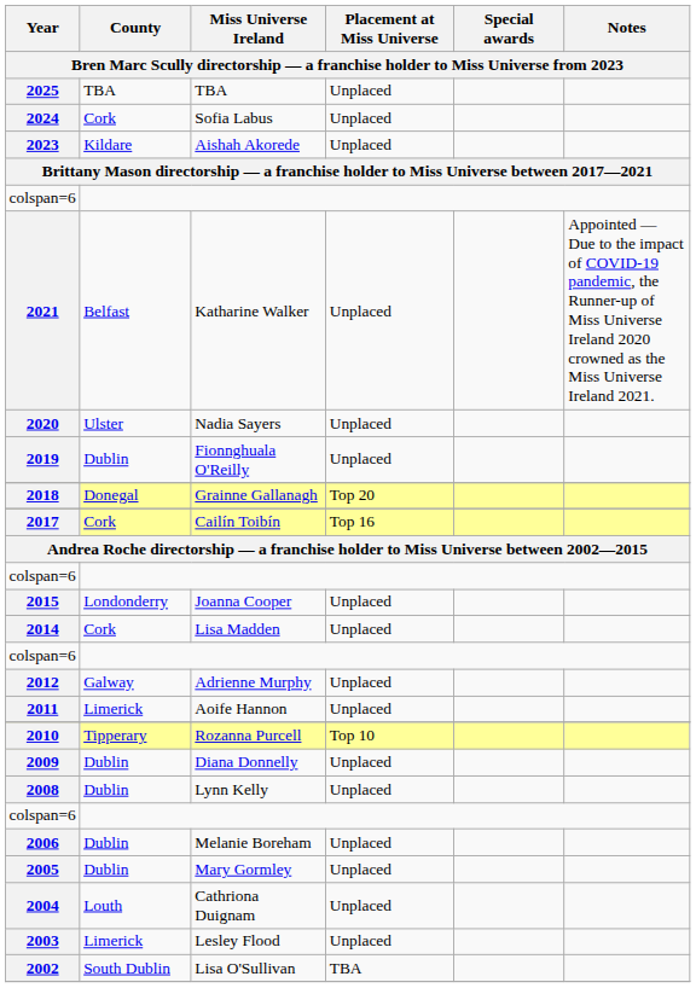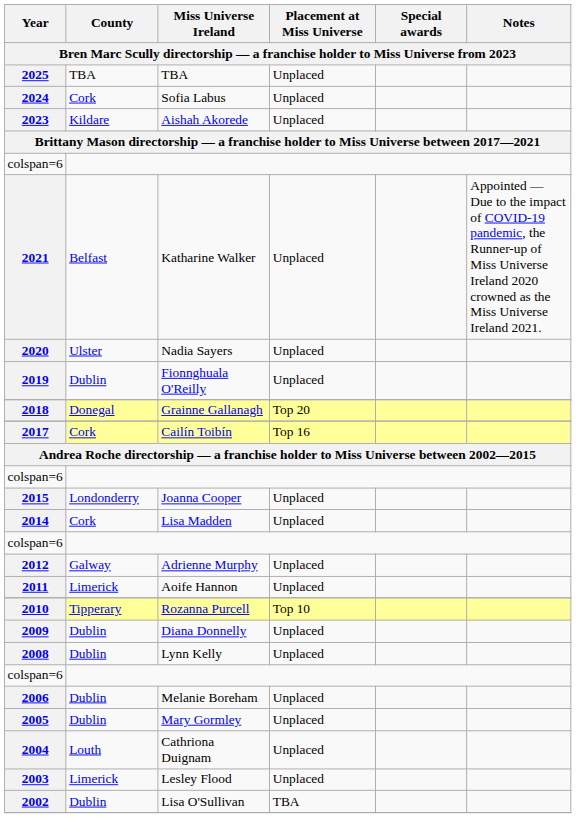2002 | County: South Dublin -> Dublin
